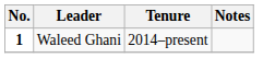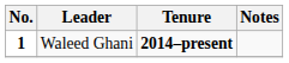1 | Tenure: normal -> bold
